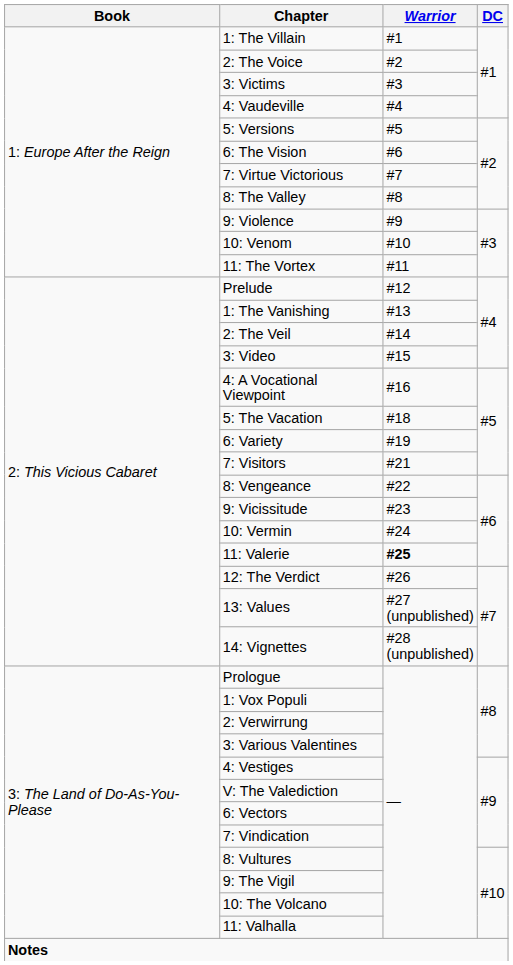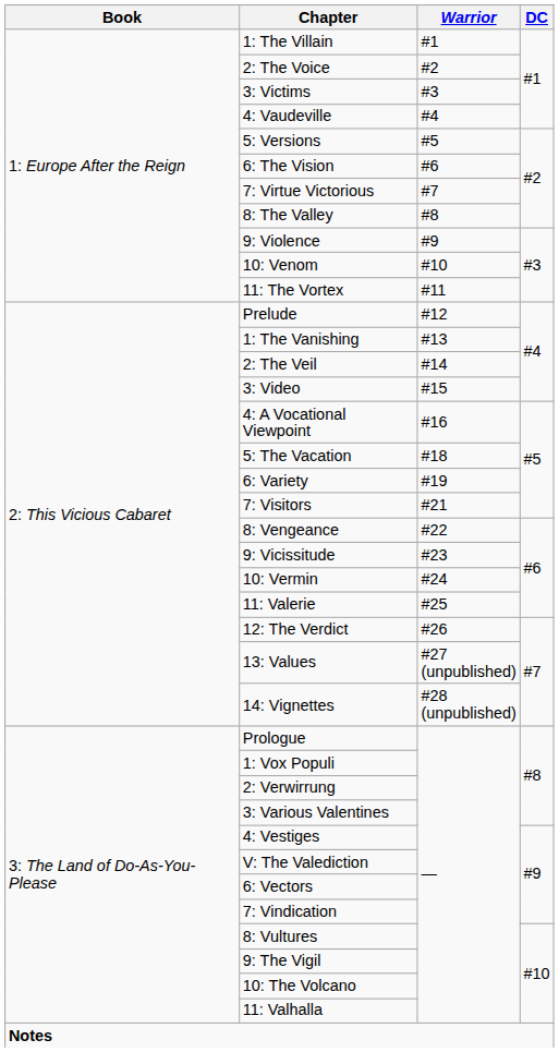11: Valerie | Warrior: bold -> normal
